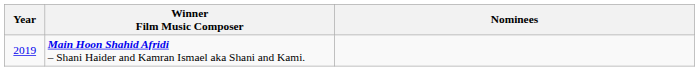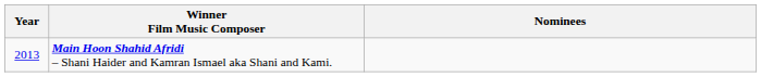row 2 | Year: 2019 -> 2013
